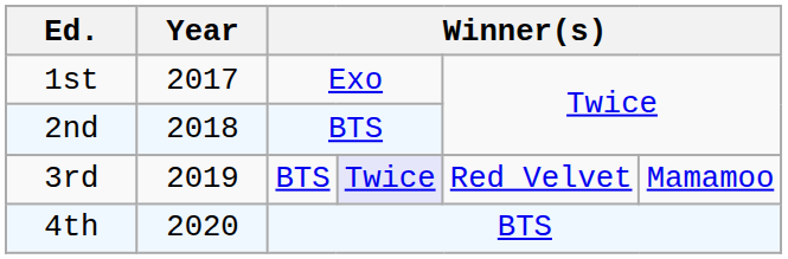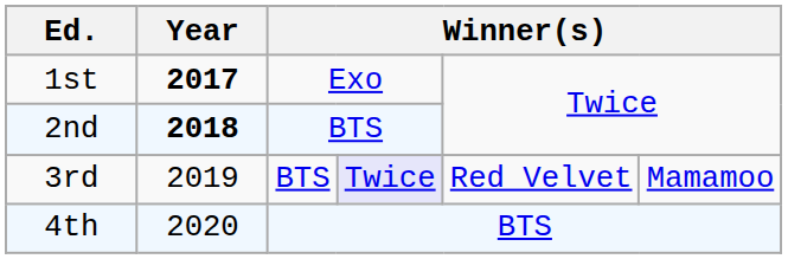1st | Year: normal -> bold
2nd | Year: normal -> bold
